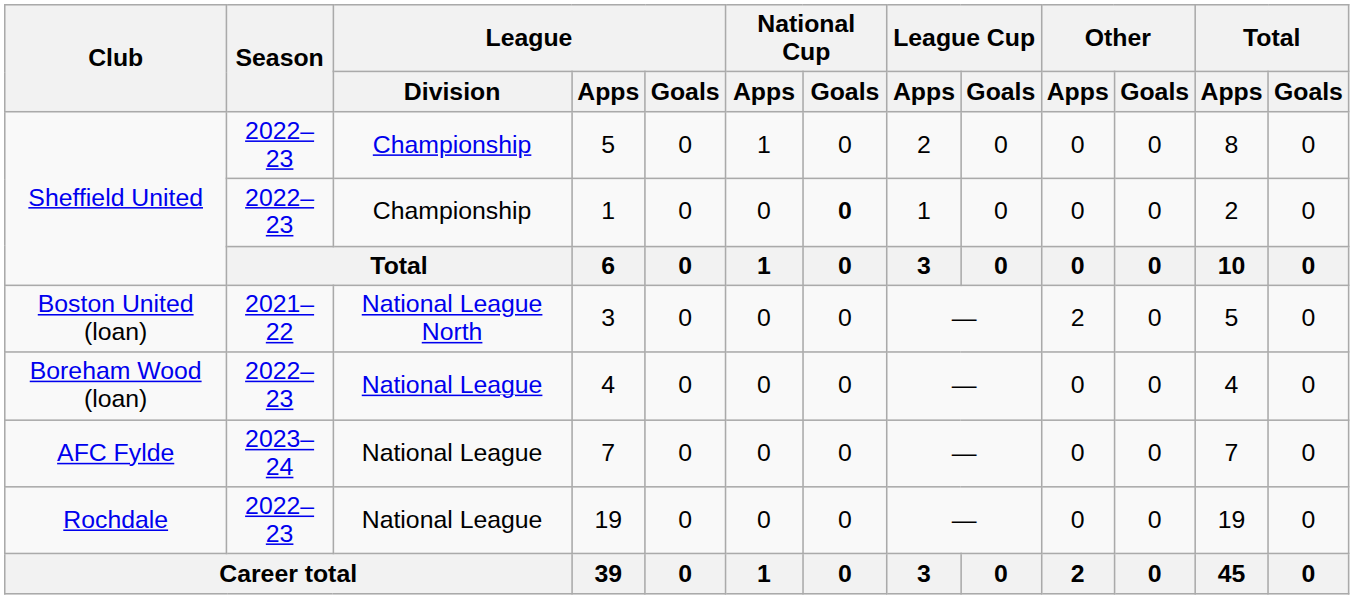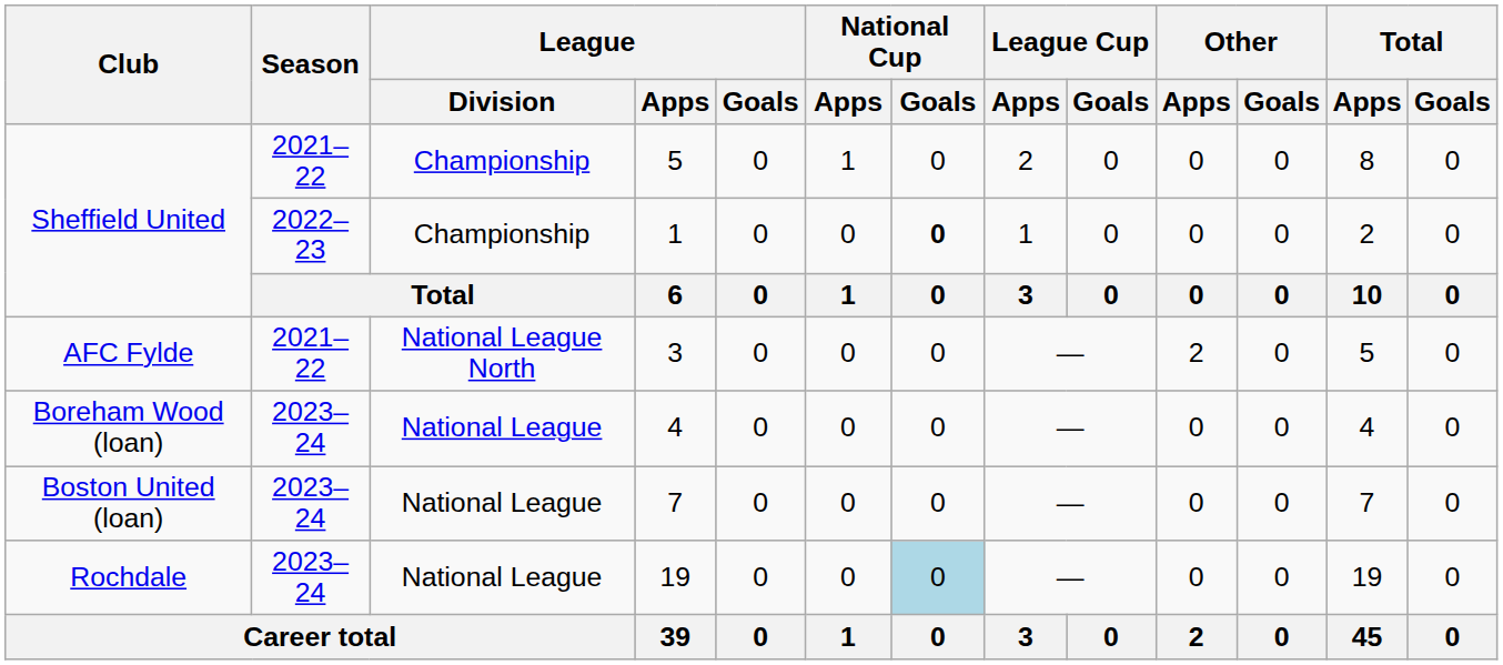row 3 | Season: 2022–23 -> 2021–22
row 6 | Club: Boston United (loan) -> AFC Fylde
row 7 | Season: 2022–23 -> 2023–24
row 8 | Club: AFC Fylde -> Boston United (loan)
row 9 | Season: 2022–23 -> 2023–24
row 9 | National Cup / Goals: no background -> lightblue background
